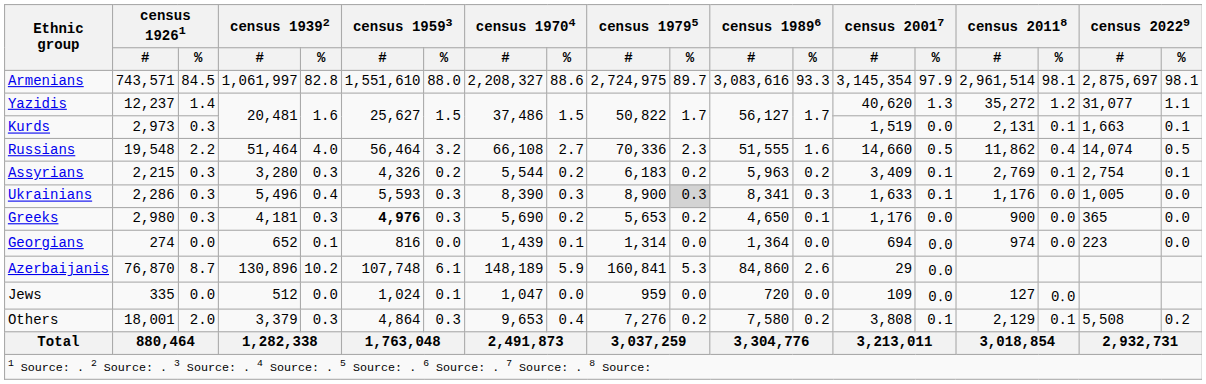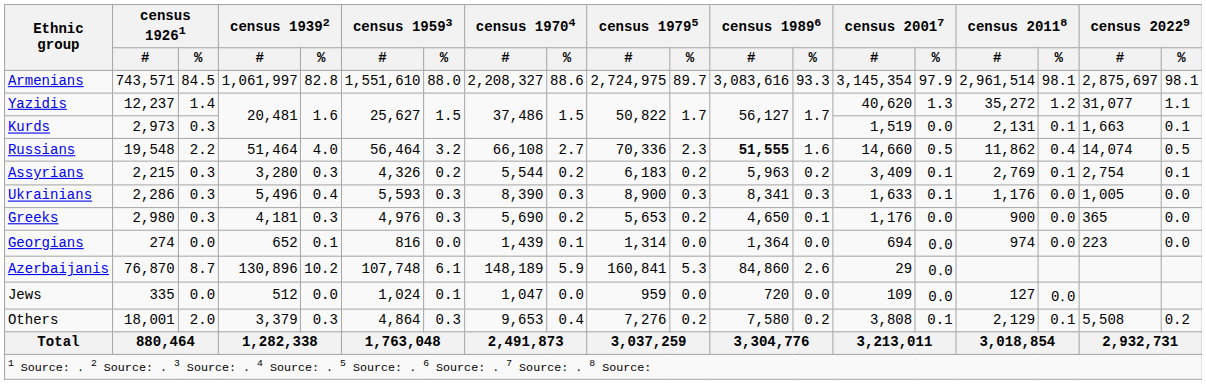Russians | census 19896 / #: normal -> bold
Ukrainians | census 19795 / %: lightgrey background -> no background
Greeks | census 19593 / #: bold -> normal
